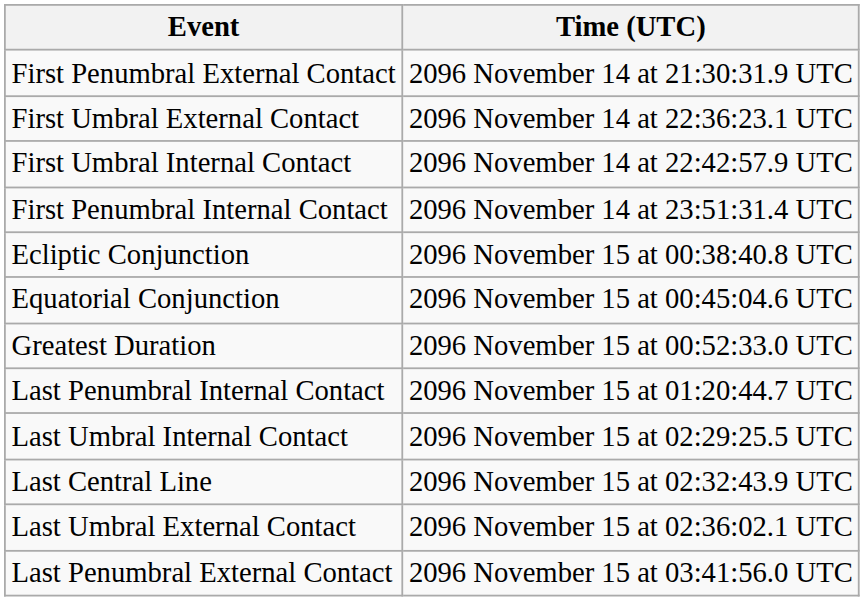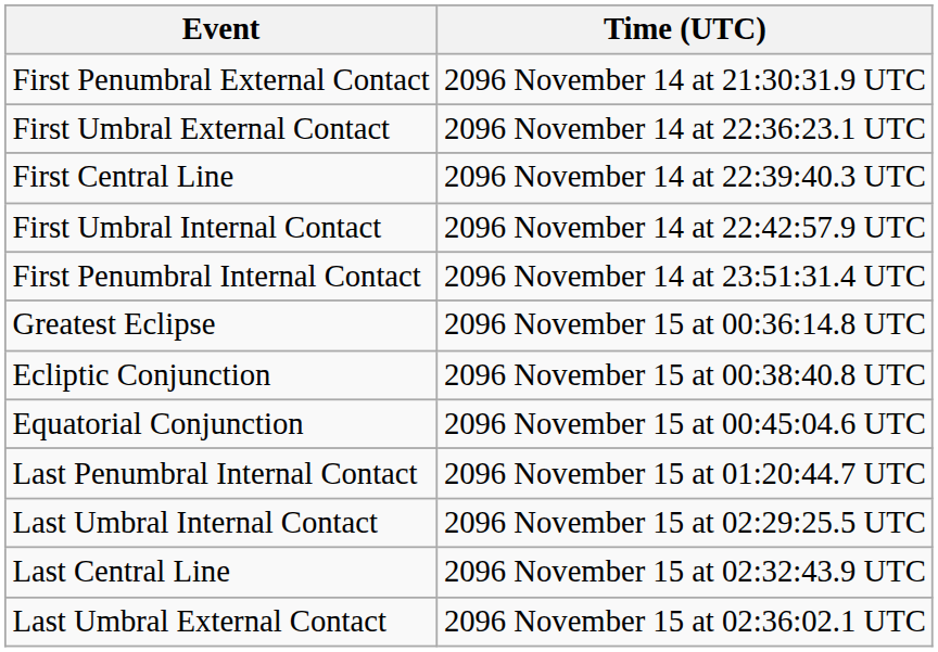+ row: First Central Line | 2096 November 14 at 22:39:40.3 UTC
+ row: Greatest Eclipse | 2096 November 15 at 00:36:14.8 UTC
- row: Greatest Duration | 2096 November 15 at 00:52:33.0 UTC
- row: Last Penumbral External Contact | 2096 November 15 at 03:41:56.0 UTC
